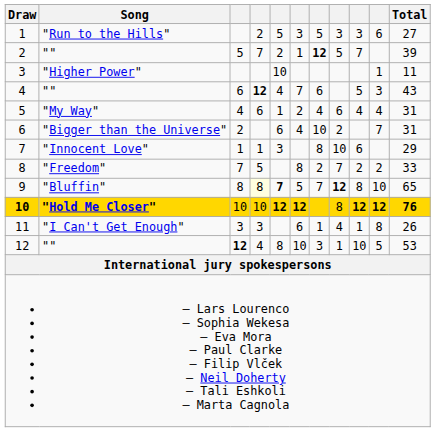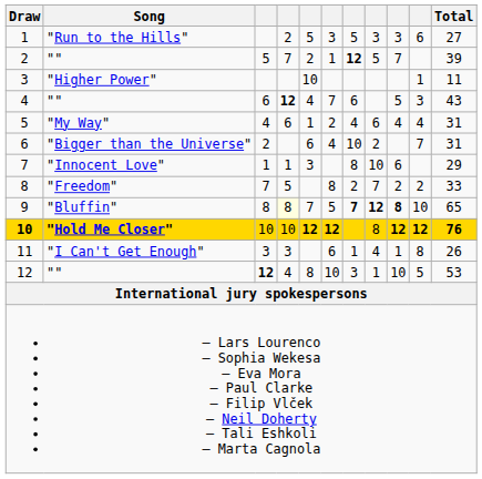9 | column 5: bold -> normal
9 | column 7: normal -> bold
9 | column 9: normal -> bold
